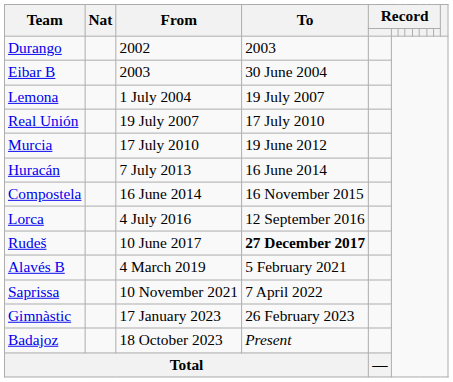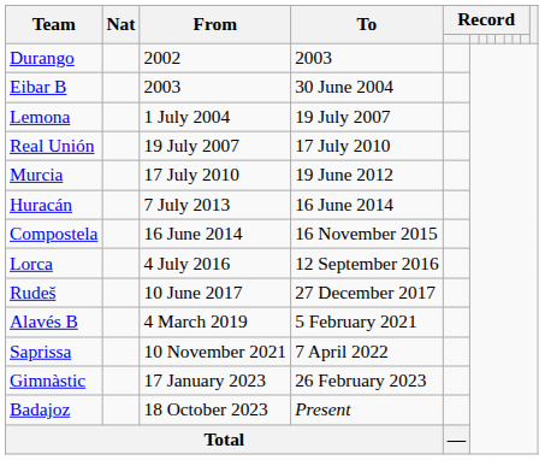Rudeš | To: bold -> normal
